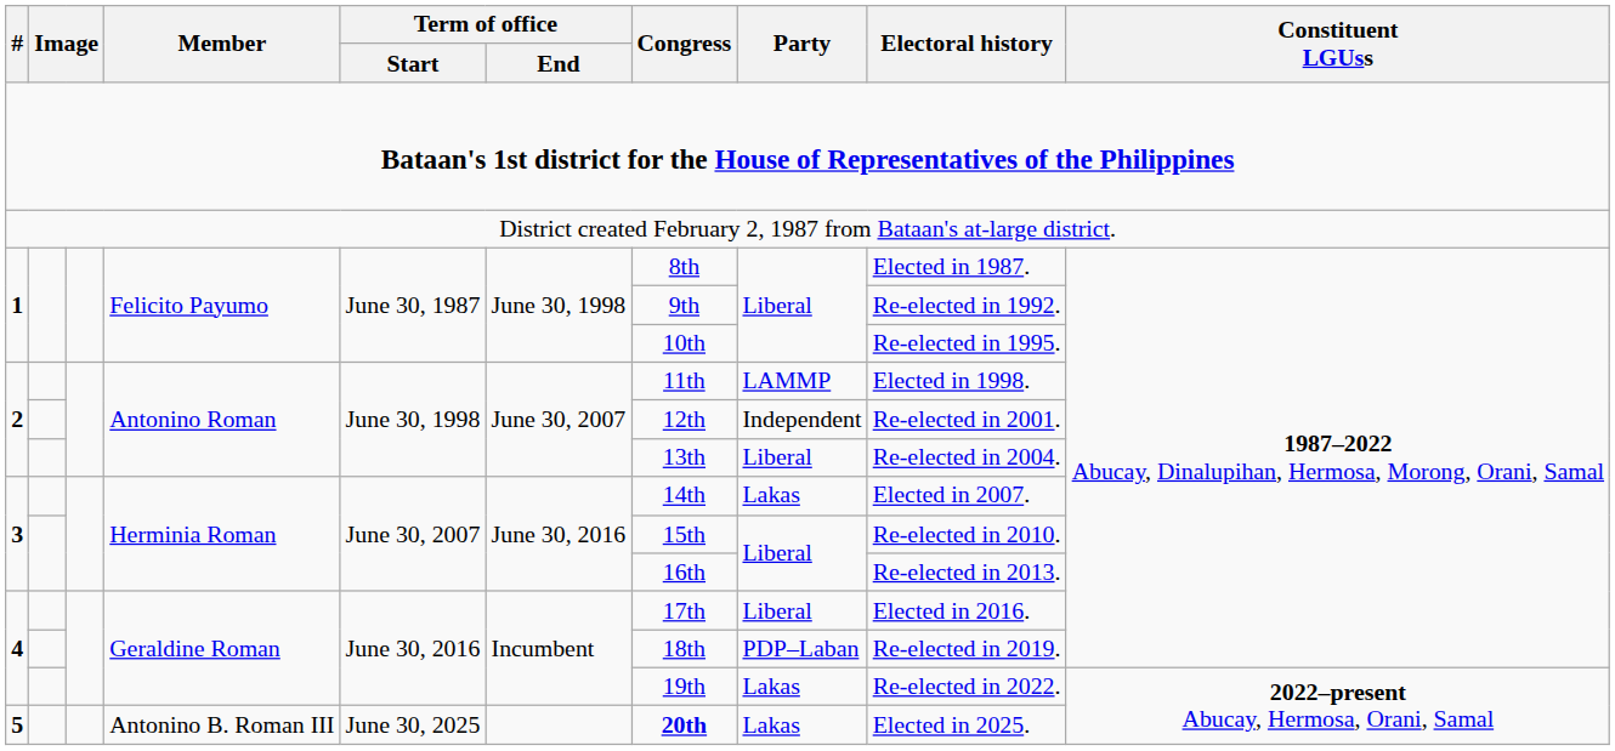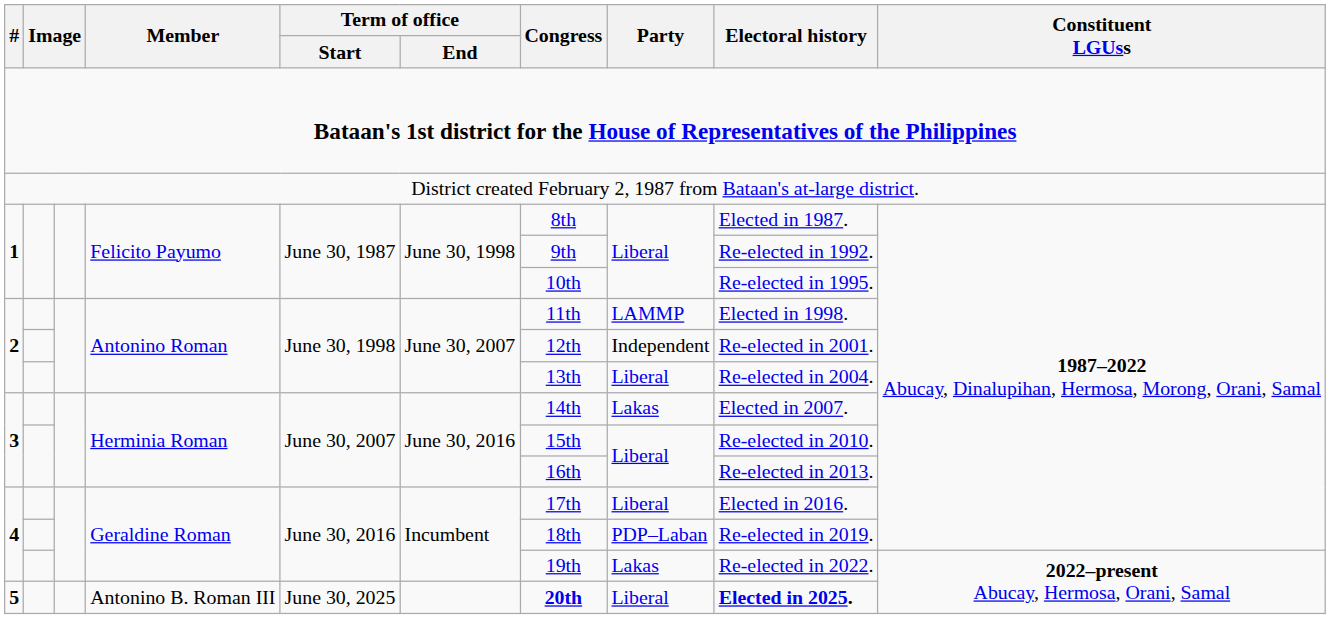5 | Party: Lakas -> Liberal
5 | Electoral history: normal -> bold
